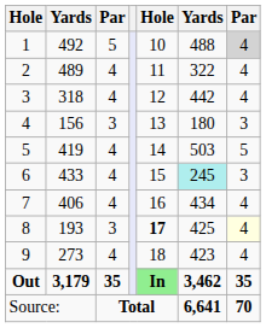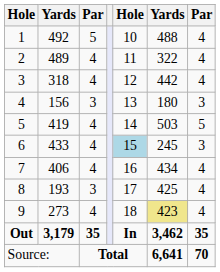1 | column 7: lightgrey background -> no background
6 | column 5: no background -> lightblue background
6 | column 6: paleturquoise background -> no background
8 | column 5: bold -> normal
8 | column 7: lightyellow background -> no background
9 | column 6: no background -> khaki background
Out | column 5: lightgreen background -> no background
